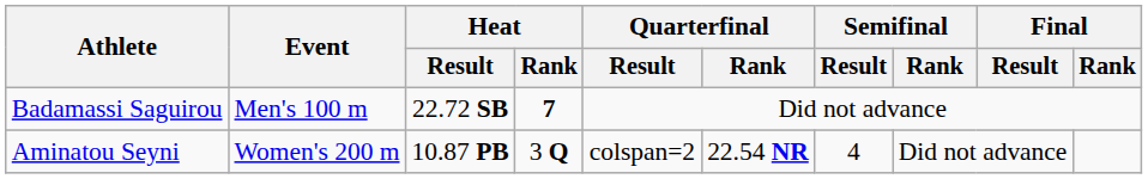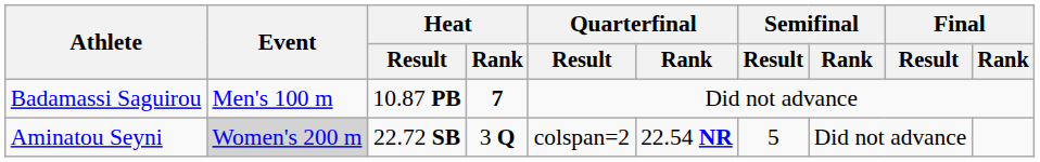Badamassi Saguirou | Heat / Result: 22.72 SB -> 10.87 PB
Aminatou Seyni | Event: no background -> lightgrey background
Aminatou Seyni | Heat / Result: 10.87 PB -> 22.72 SB
Aminatou Seyni | Semifinal / Result: 4 -> 5
